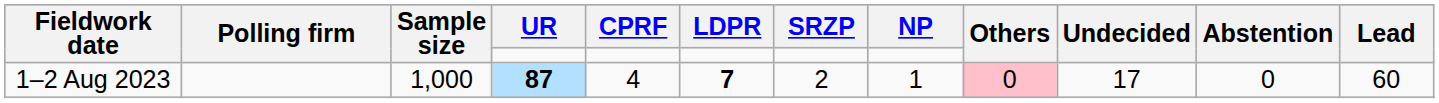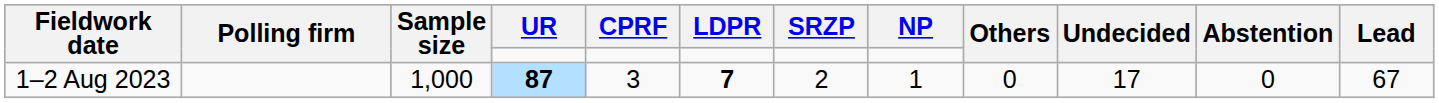1–2 Aug 2023 | CPRF: 4 -> 3
1–2 Aug 2023 | Others: pink background -> no background
1–2 Aug 2023 | Lead: 60 -> 67
